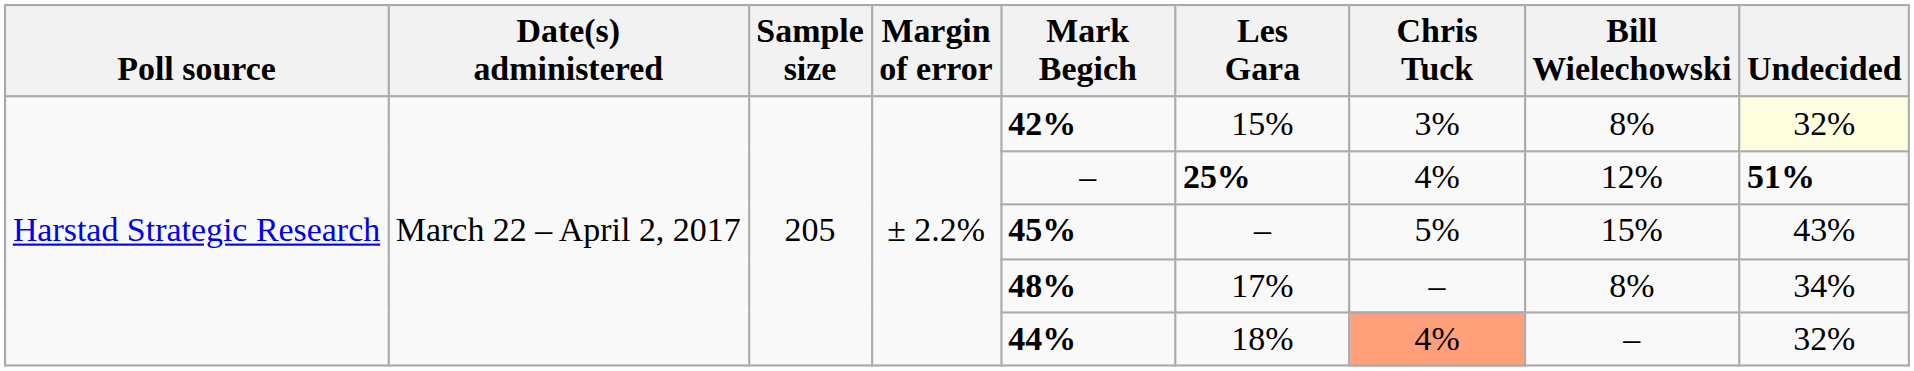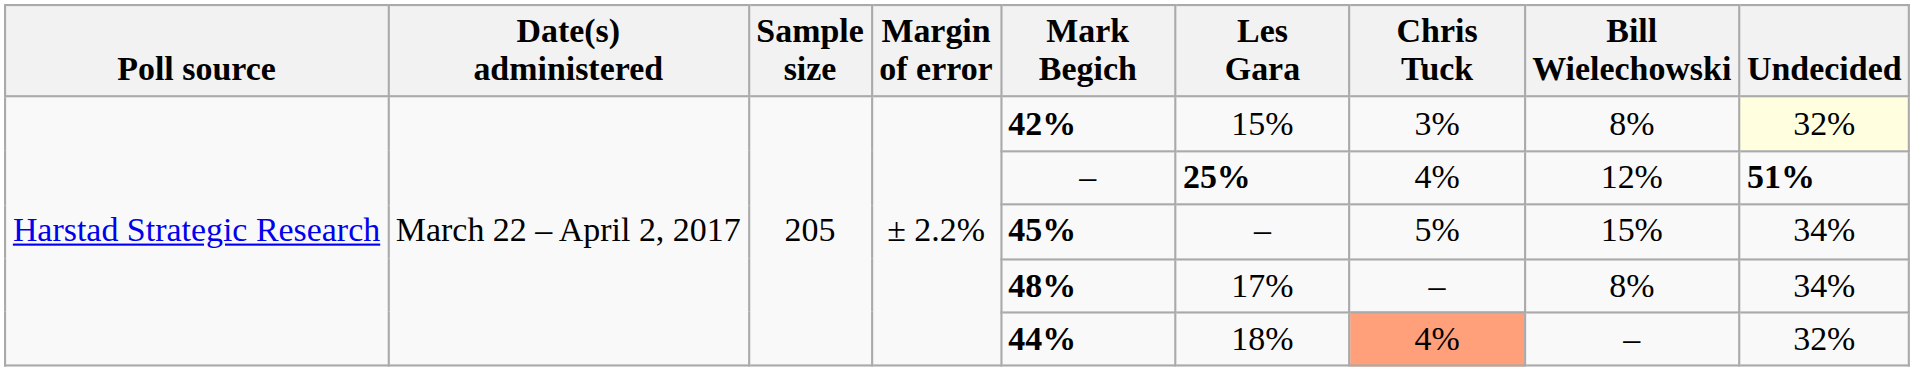row 4 | Undecided: 43% -> 34%
